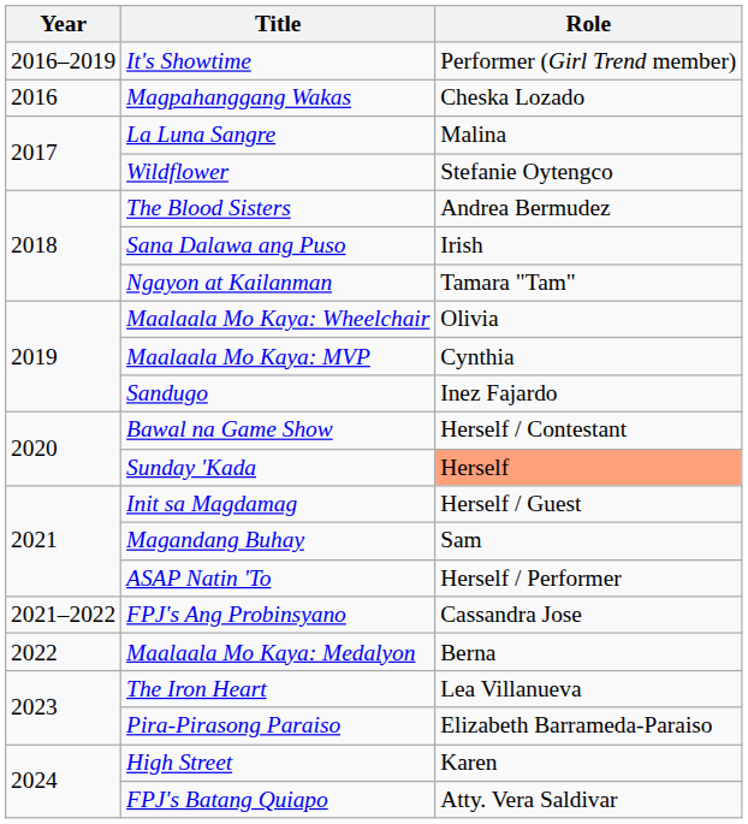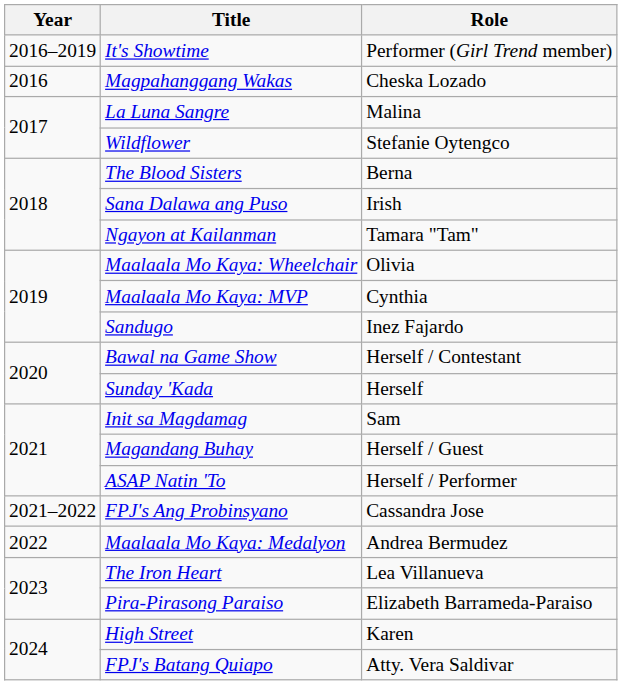The Blood Sisters | Role: Andrea Bermudez -> Berna
Sunday 'Kada | Role: lightsalmon background -> no background
Init sa Magdamag | Role: Herself / Guest -> Sam
Magandang Buhay | Role: Sam -> Herself / Guest
Maalaala Mo Kaya: Medalyon | Role: Berna -> Andrea Bermudez
